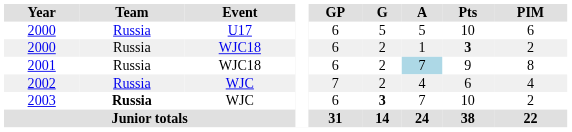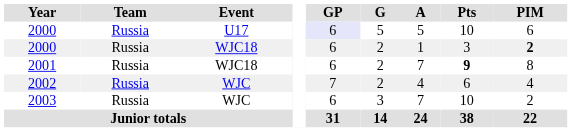2000 / U17 | GP: no background -> lavender background
2000 / WJC18 | Pts: bold -> normal
2000 / WJC18 | PIM: normal -> bold
2001 | A: lightblue background -> no background
2001 | Pts: normal -> bold
2003 | Team: bold -> normal
2003 | G: bold -> normal
